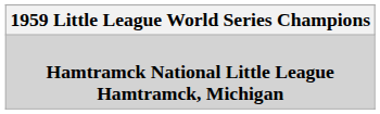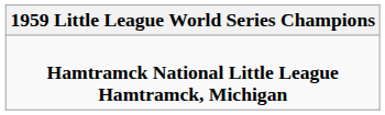row 2 | column 1: lightgrey background -> no background
